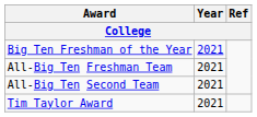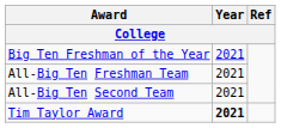Tim Taylor Award | Year: normal -> bold
